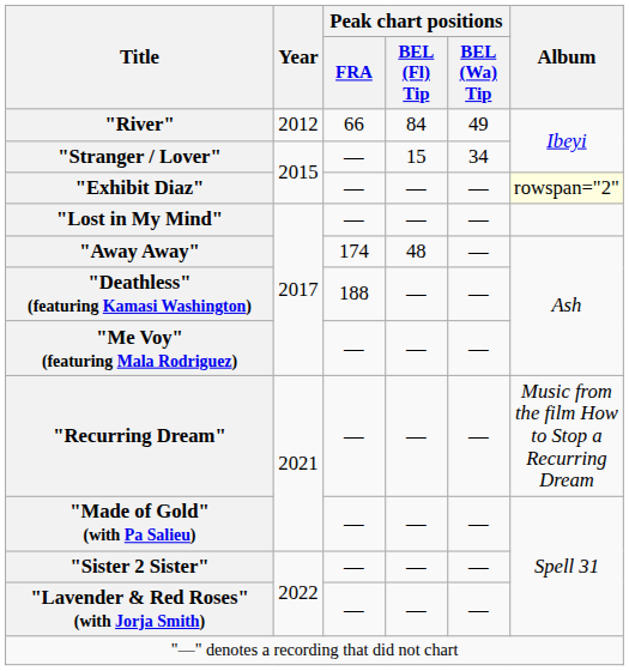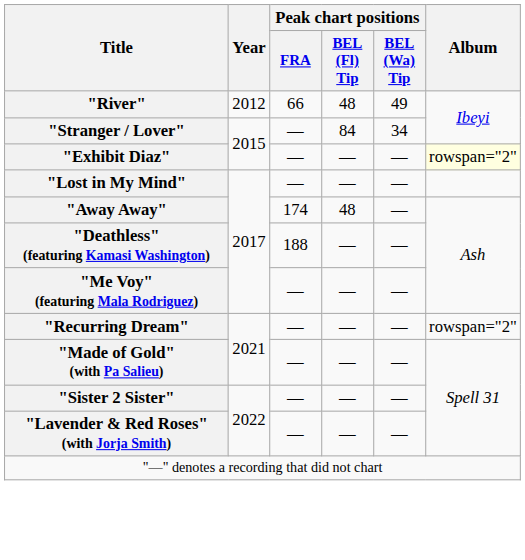"River" | Peak chart positions / BEL (Fl) Tip: 84 -> 48
"Stranger / Lover" | Peak chart positions / BEL (Fl) Tip: 15 -> 84
"Recurring Dream" | Album: Music from the film How to Stop a Recurring Dream -> rowspan="2"
